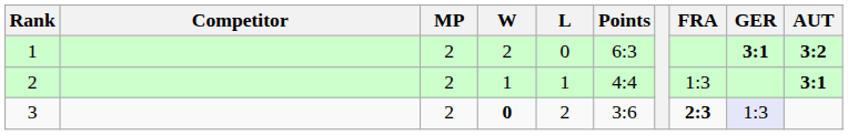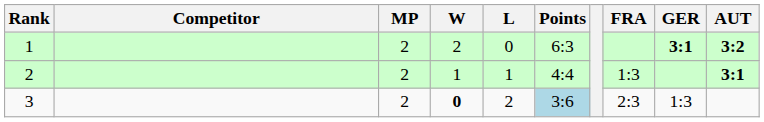3 | Points: no background -> lightblue background
3 | FRA: bold -> normal
3 | GER: lavender background -> no background
